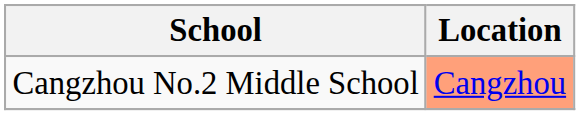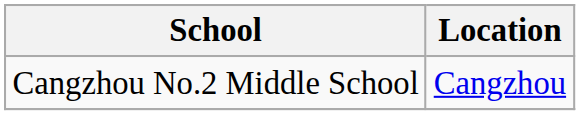Cangzhou No.2 Middle School | Location: lightsalmon background -> no background
